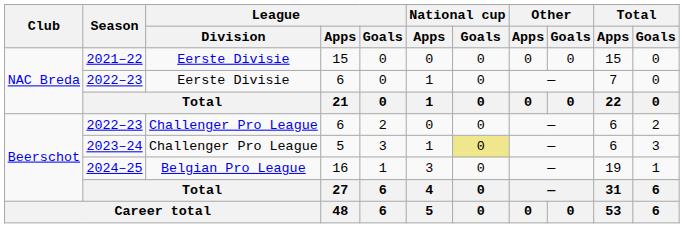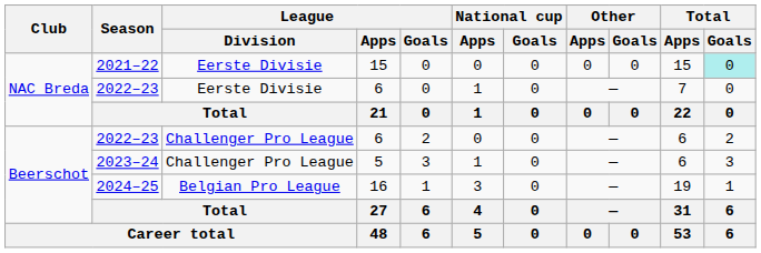2021–22 | Total / Goals: no background -> paleturquoise background
2023–24 | National cup / Goals: khaki background -> no background
